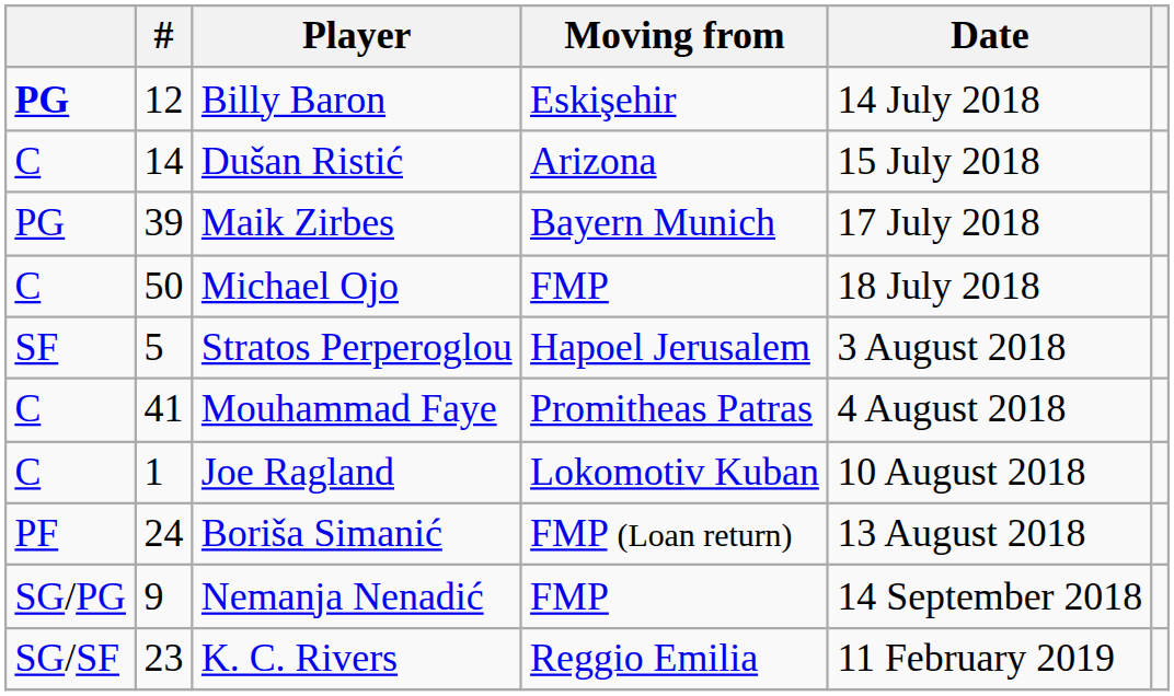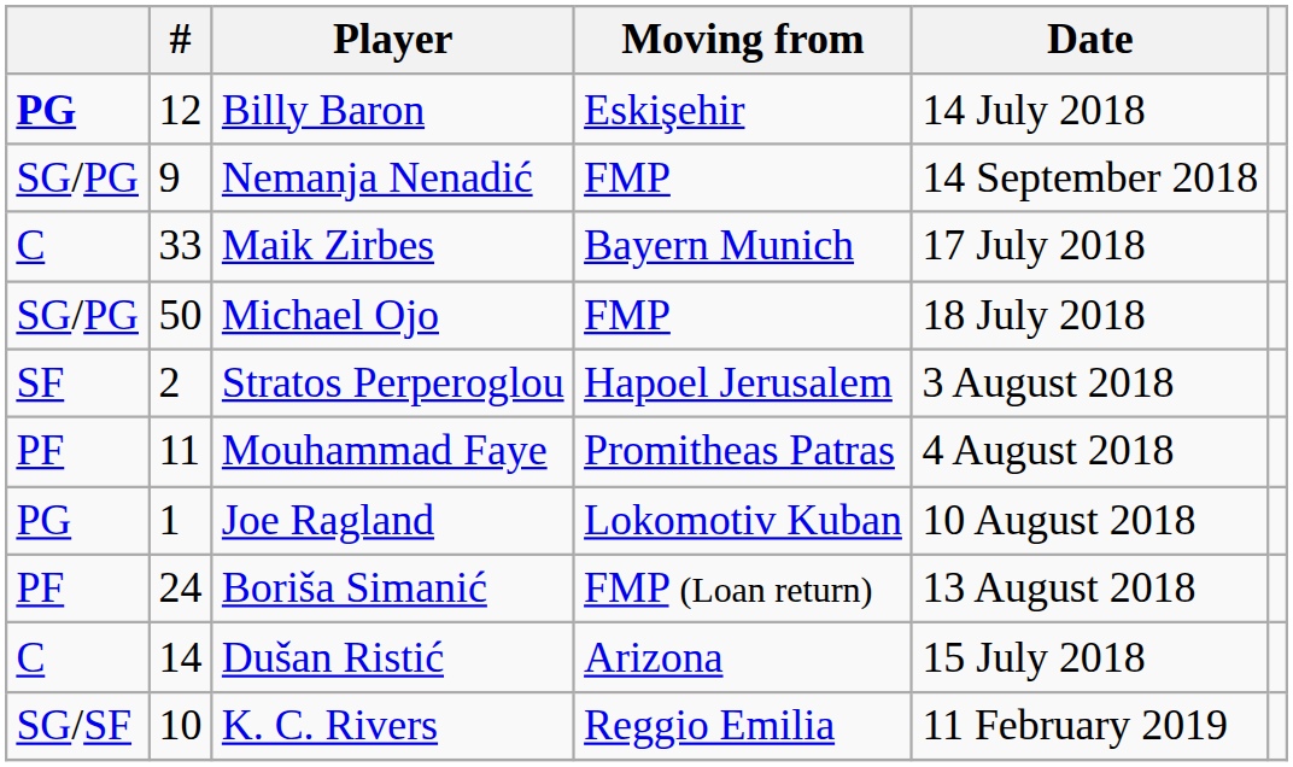rows swapped: Dušan Ristić <-> Nemanja Nenadić
Maik Zirbes | column 1: PG -> C
Maik Zirbes | #: 39 -> 33
Michael Ojo | column 1: C -> SG/PG
Stratos Perperoglou | #: 5 -> 2
Mouhammad Faye | column 1: C -> PF
Mouhammad Faye | #: 41 -> 11
Joe Ragland | column 1: C -> PG
K. C. Rivers | #: 23 -> 10
